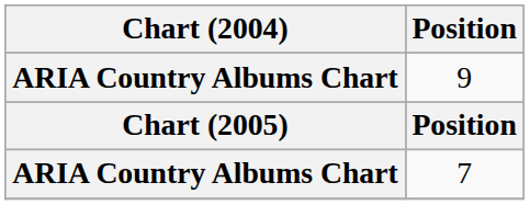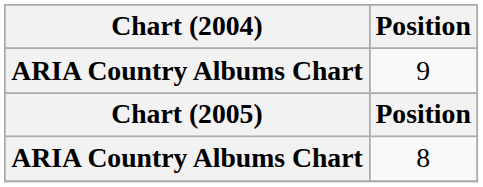row 4 | Position: 7 -> 8
